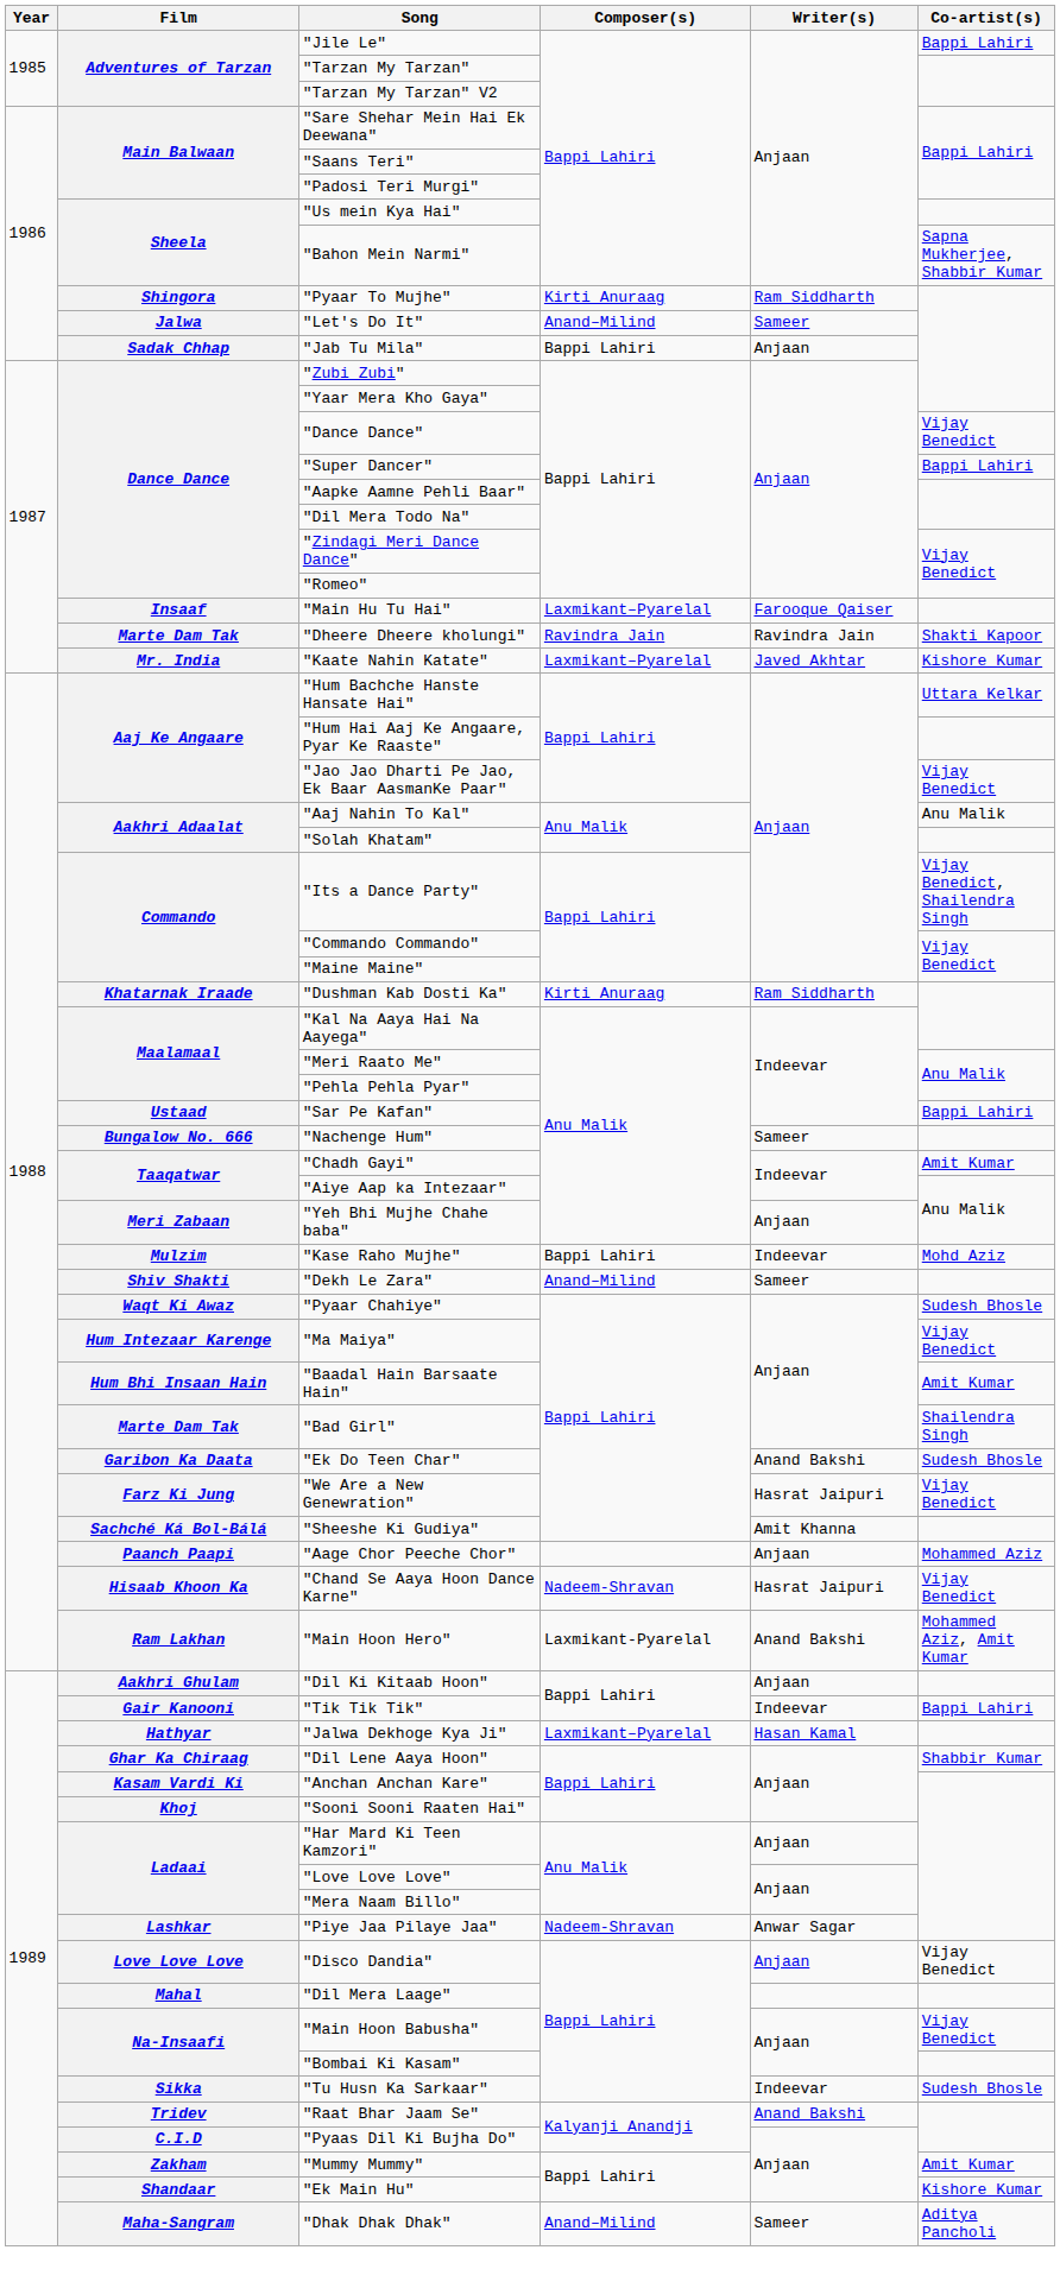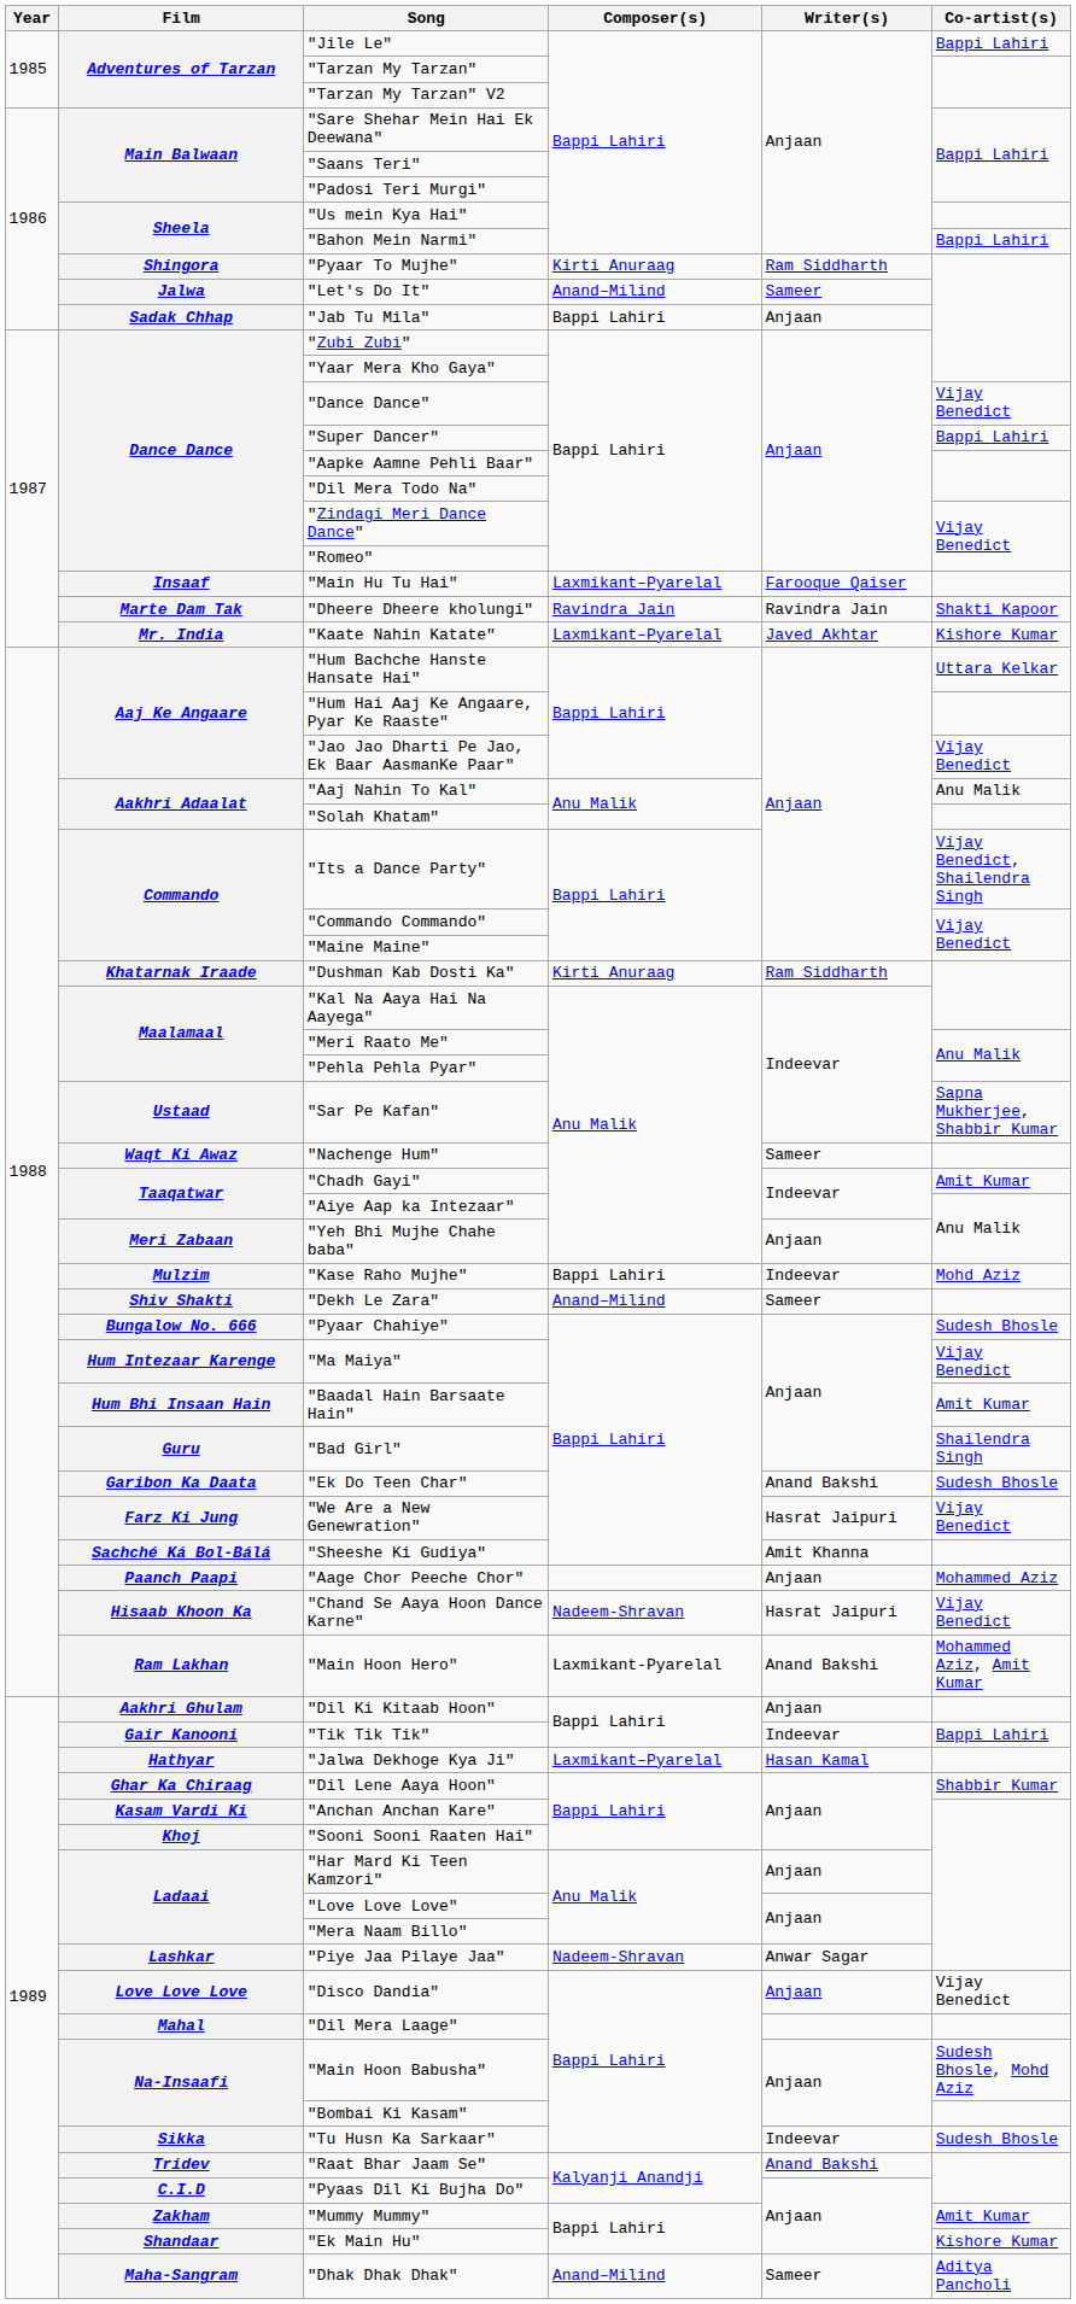"Bahon Mein Narmi" | Co-artist(s): Sapna Mukherjee, Shabbir Kumar -> Bappi Lahiri
"Sar Pe Kafan" | Co-artist(s): Bappi Lahiri -> Sapna Mukherjee, Shabbir Kumar
"Nachenge Hum" | Film: Bungalow No. 666 -> Waqt Ki Awaz
"Pyaar Chahiye" | Film: Waqt Ki Awaz -> Bungalow No. 666
"Bad Girl" | Film: Marte Dam Tak -> Guru
"Main Hoon Babusha" | Co-artist(s): Vijay Benedict -> Sudesh Bhosle, Mohd Aziz
